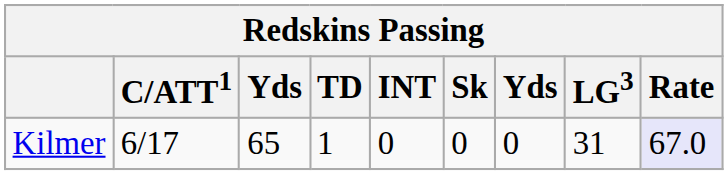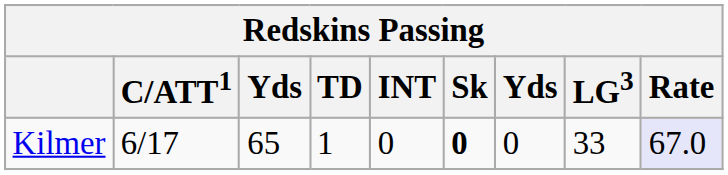Kilmer | Sk: normal -> bold
Kilmer | LG3: 31 -> 33
